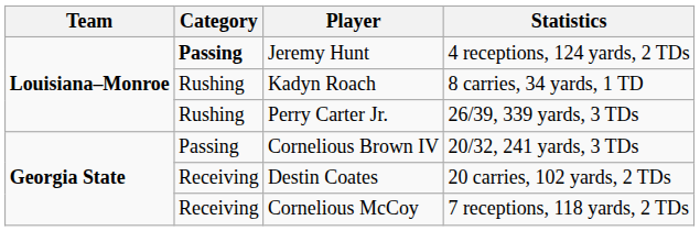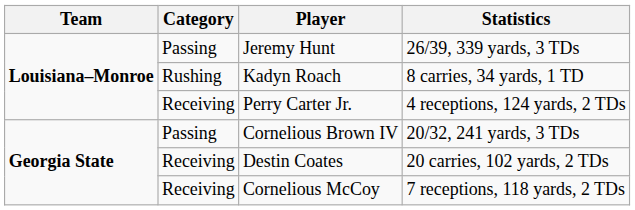Jeremy Hunt | Category: bold -> normal
Jeremy Hunt | Statistics: 4 receptions, 124 yards, 2 TDs -> 26/39, 339 yards, 3 TDs
Perry Carter Jr. | Category: Rushing -> Receiving
Perry Carter Jr. | Statistics: 26/39, 339 yards, 3 TDs -> 4 receptions, 124 yards, 2 TDs
